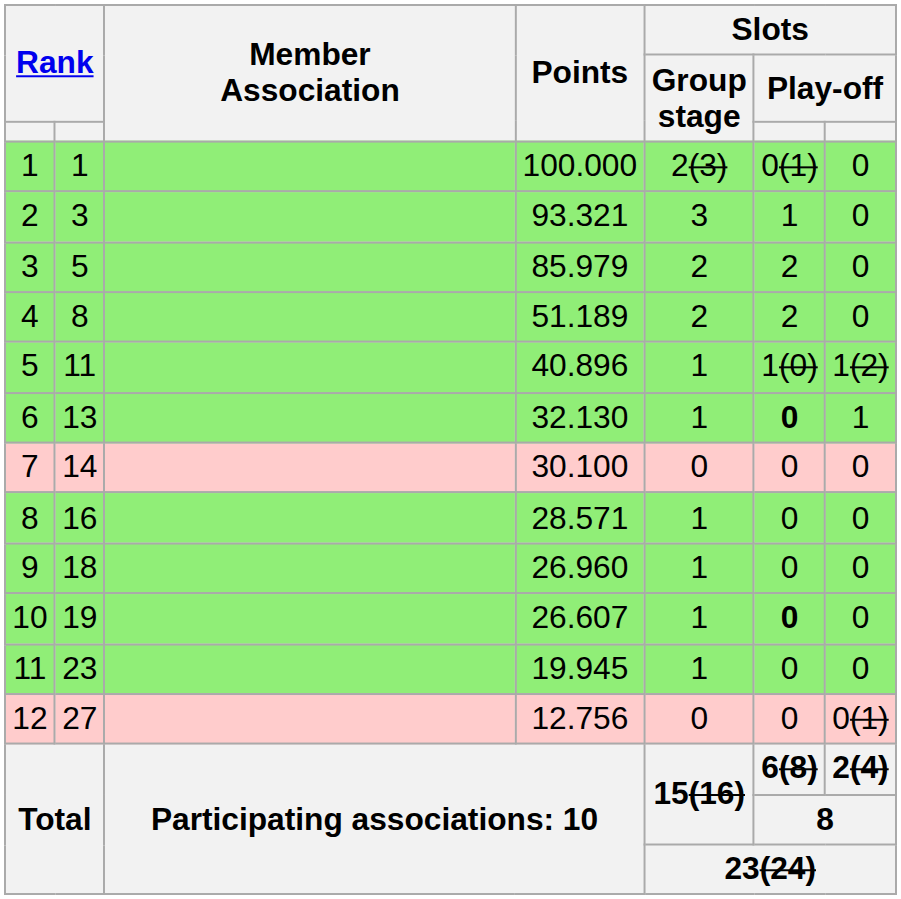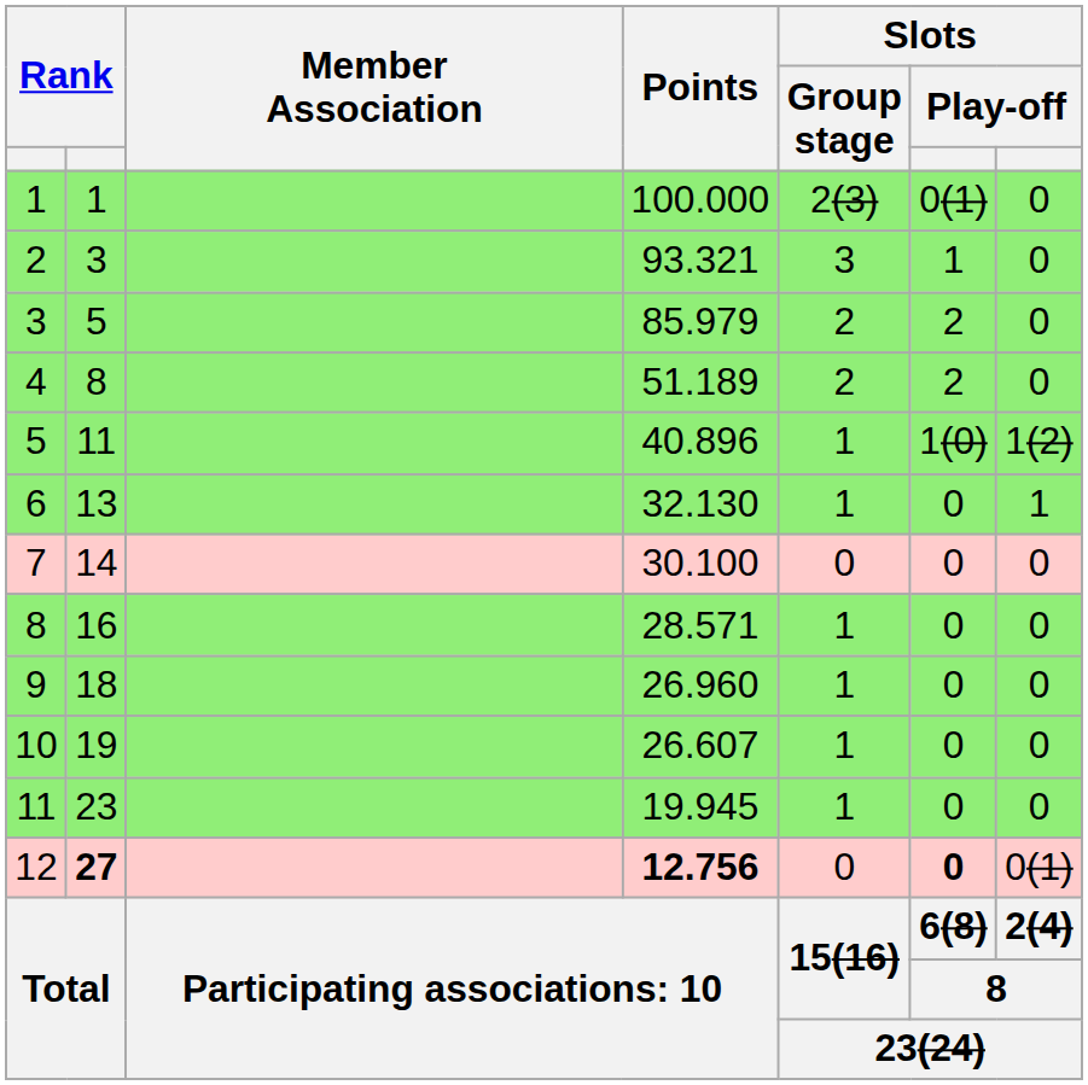6 | column 6: bold -> normal
10 | column 6: bold -> normal
12 | column 2: normal -> bold
12 | Points: normal -> bold
12 | column 6: normal -> bold
